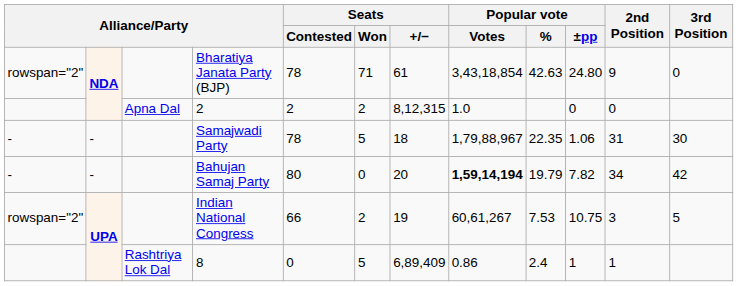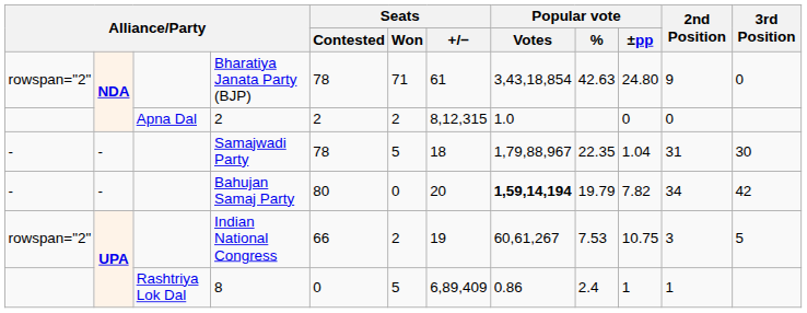Samajwadi Party | Popular vote / ±pp: 1.06 -> 1.04
